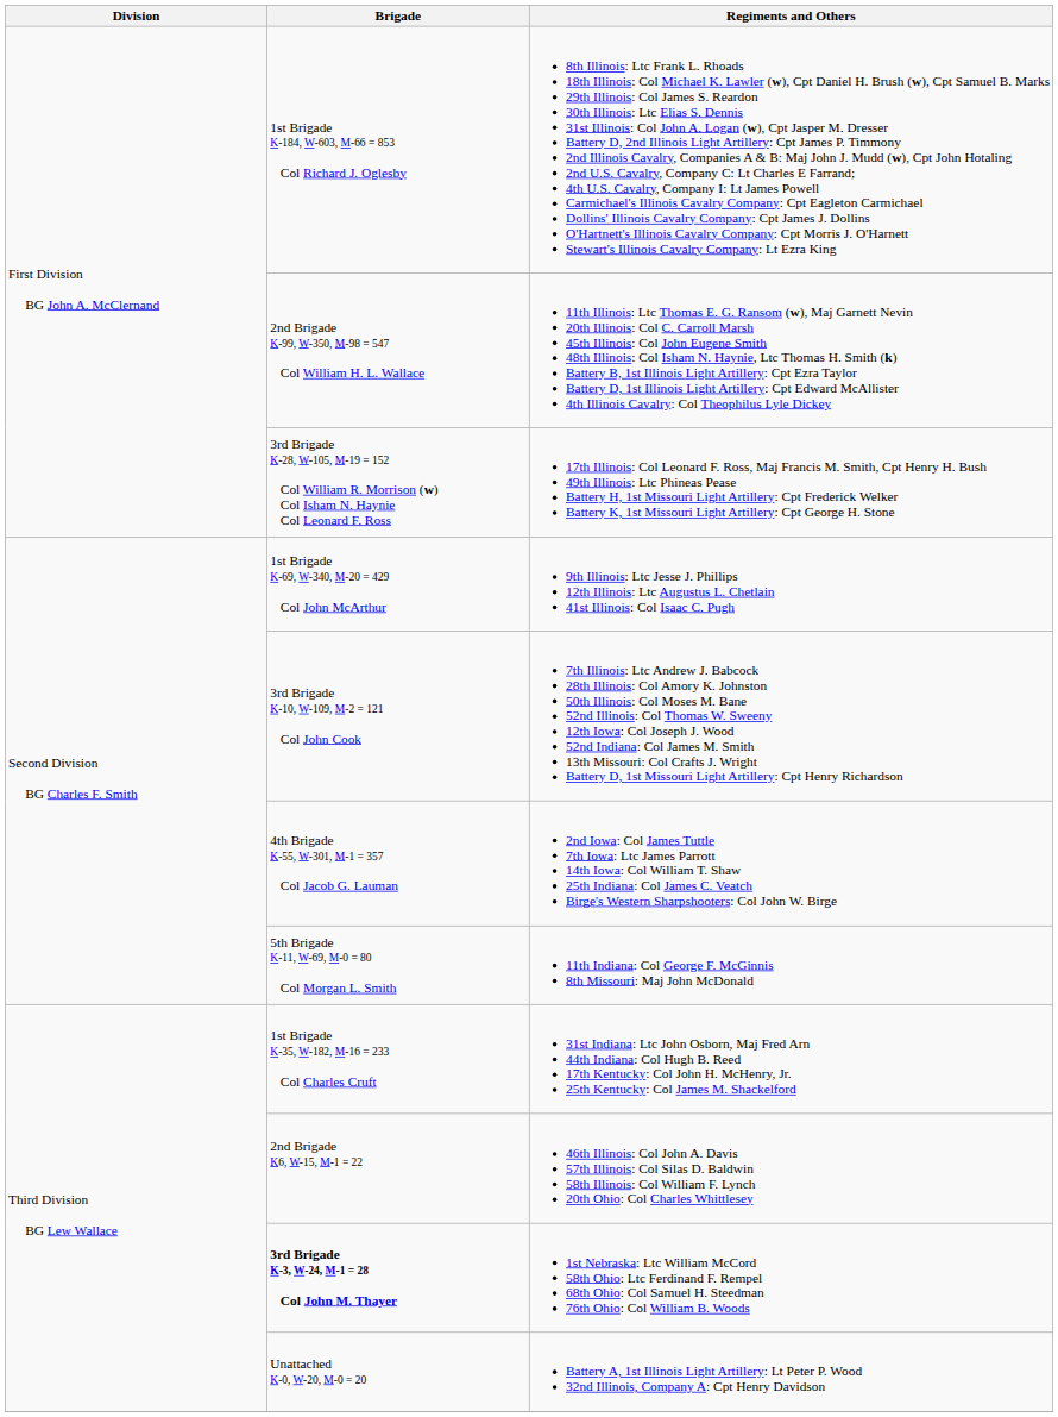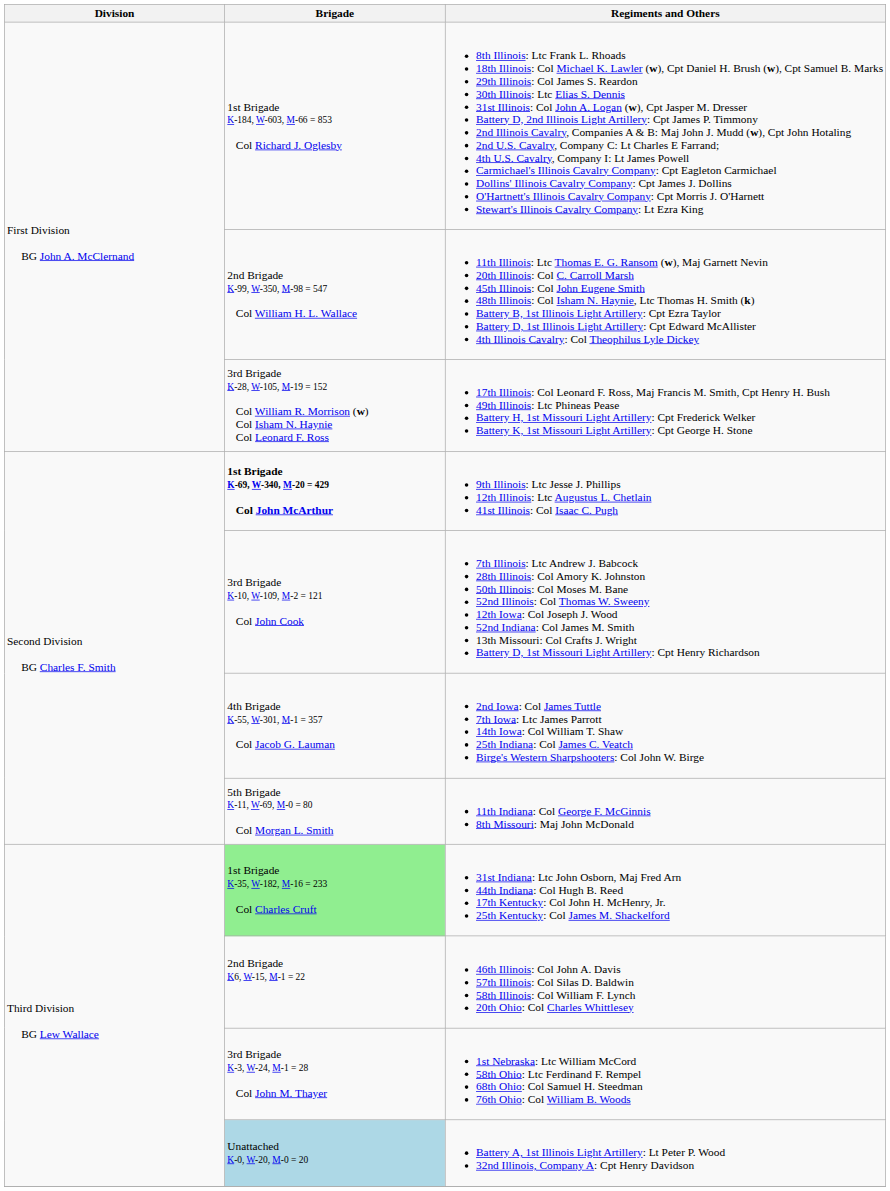1st Brigade K-69, W-340, M-20 = 429 Col John McArthur | Brigade: normal -> bold
1st Brigade K-35, W-182, M-16 = 233 Col Charles Cruft | Brigade: no background -> lightgreen background
3rd Brigade K-3, W-24, M-1 = 28 Col John M. Thayer | Brigade: bold -> normal
Unattached K-0, W-20, M-0 = 20 | Brigade: no background -> lightblue background
